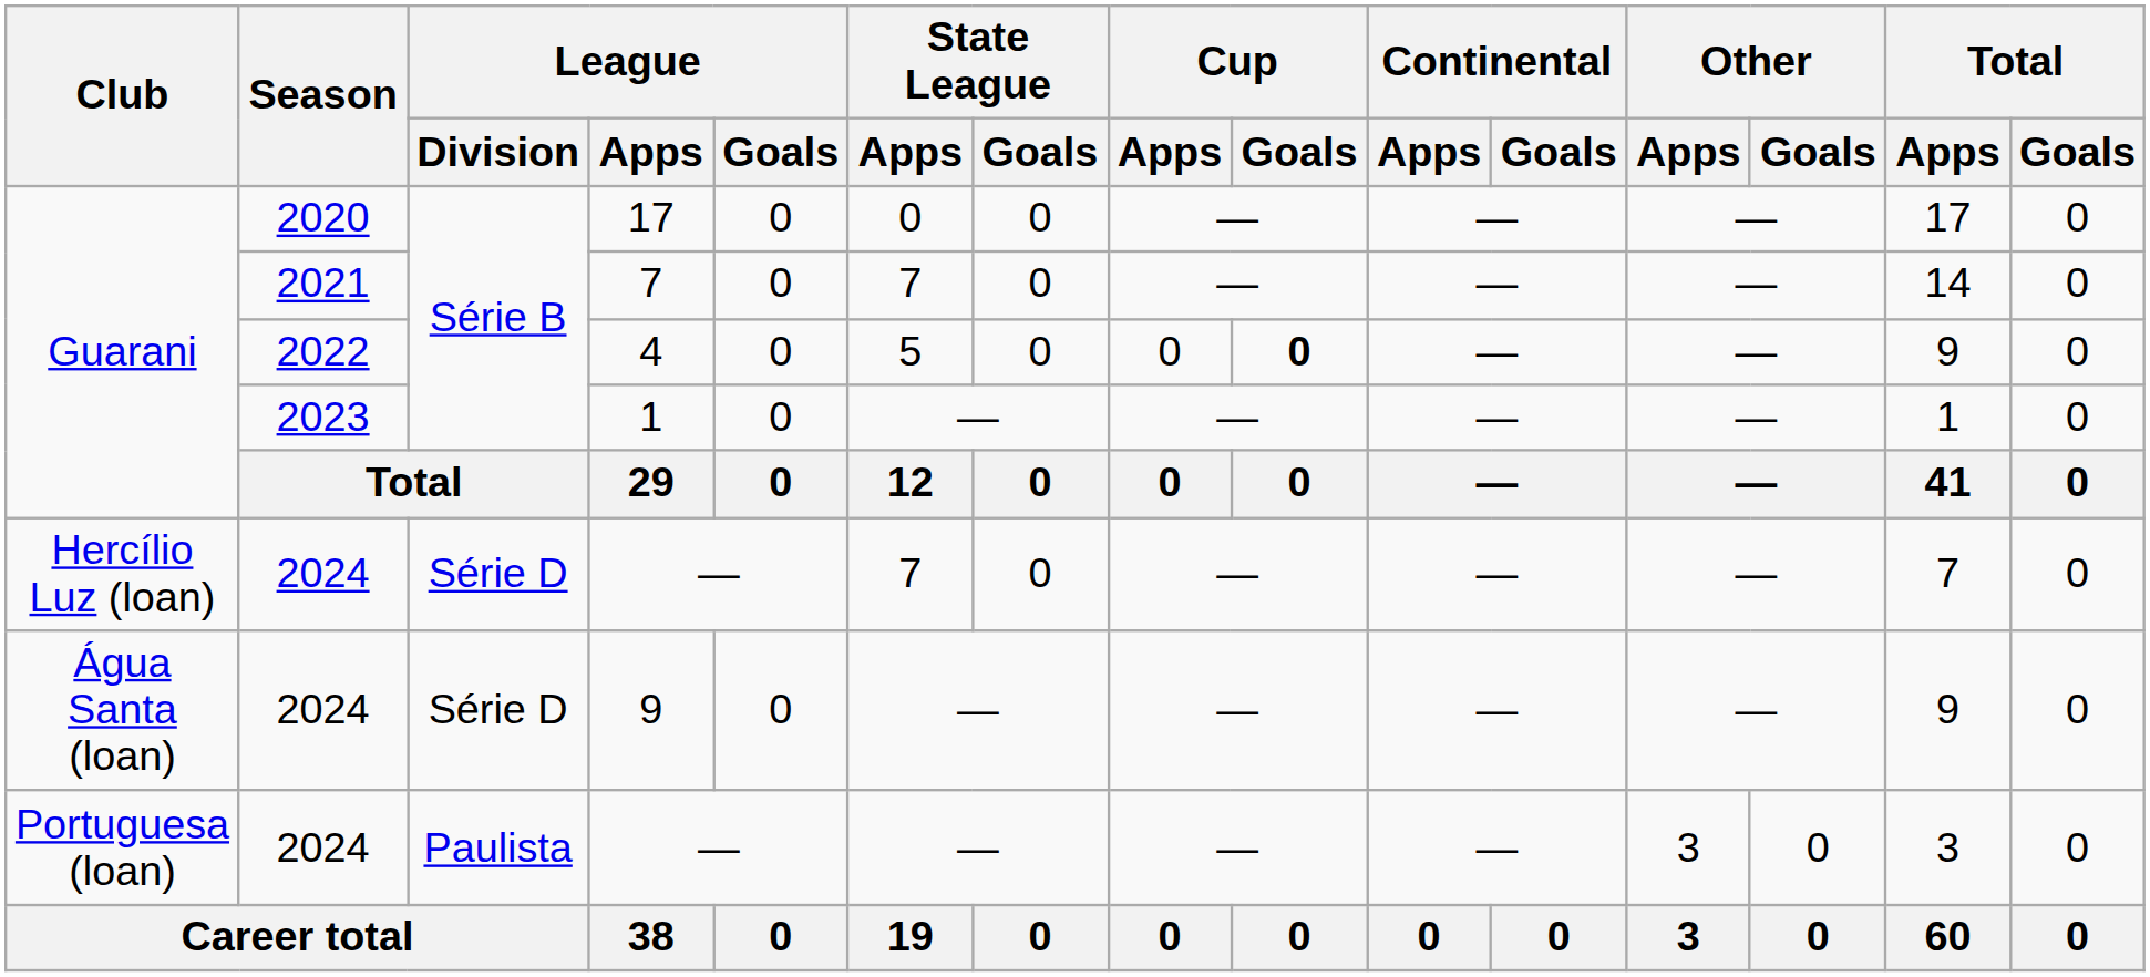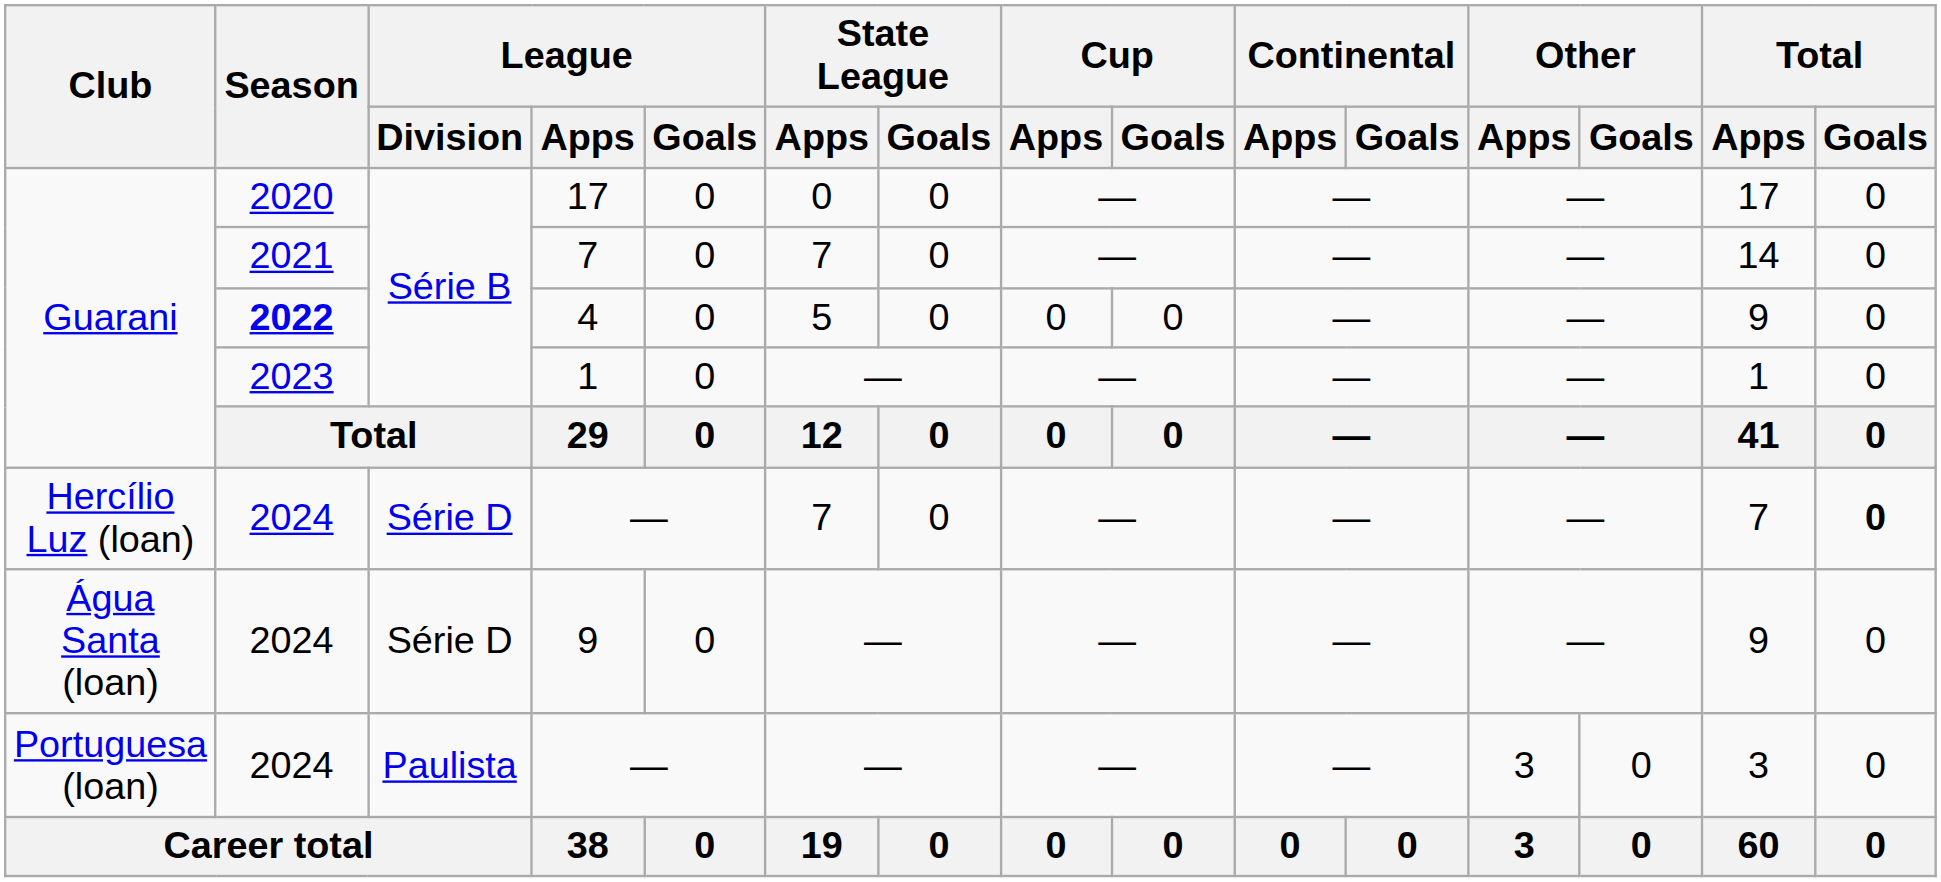4 | Season: normal -> bold
4 | Cup / Goals: bold -> normal
Hercílio Luz (loan) / — | Total / Goals: normal -> bold
